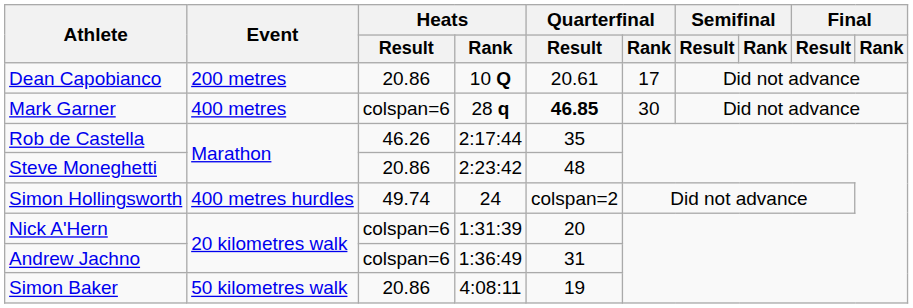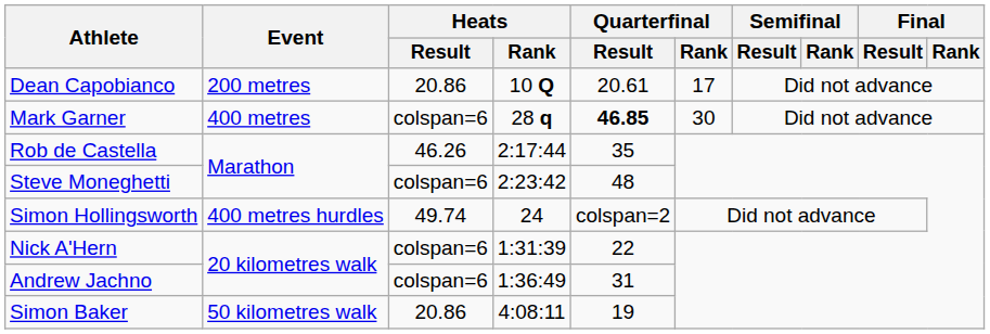Steve Moneghetti | Heats / Result: 20.86 -> colspan=6
Nick A'Hern | Quarterfinal / Result: 20 -> 22
